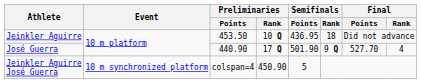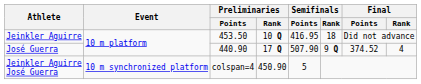Jeinkler Aguirre | Semifinals / Points: 436.95 -> 416.95
José Guerra | Semifinals / Points: 501.90 -> 507.90
José Guerra | Final / Points: 527.70 -> 374.52
